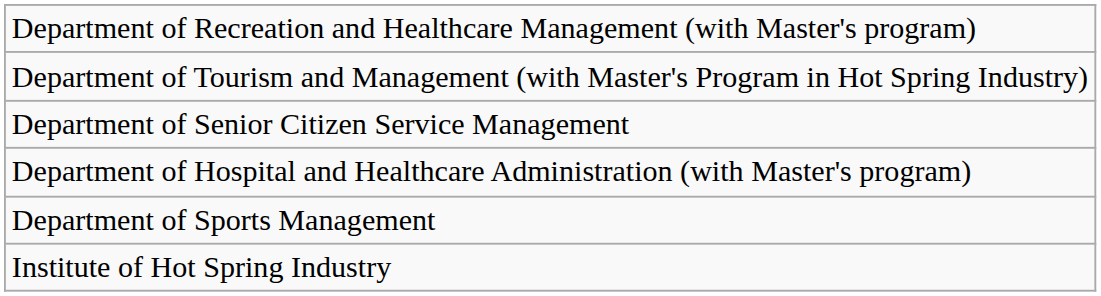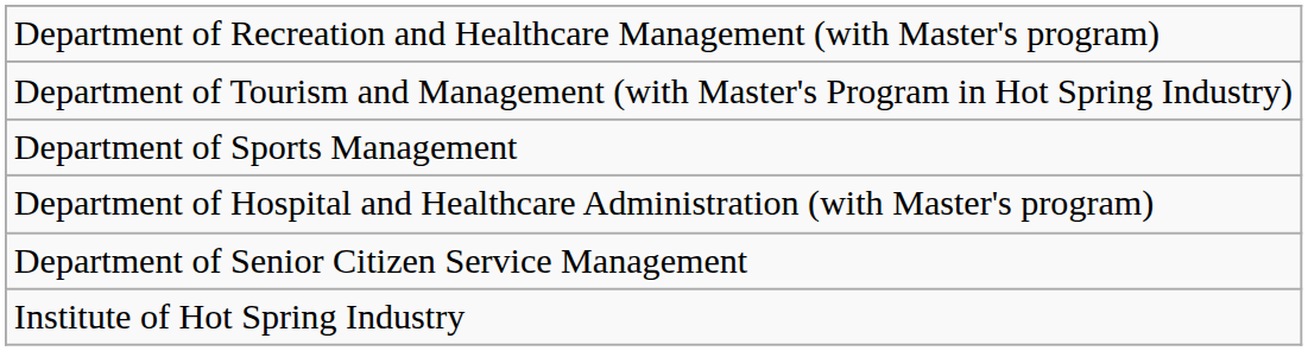row 3 | column 1: Department of Senior Citizen Service Management -> Department of Sports Management
row 5 | column 1: Department of Sports Management -> Department of Senior Citizen Service Management
